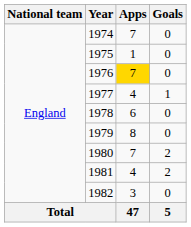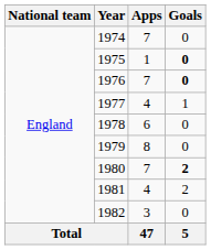1975 | Goals: normal -> bold
1976 | Apps: gold background -> no background
1976 | Goals: normal -> bold
1980 | Goals: normal -> bold
